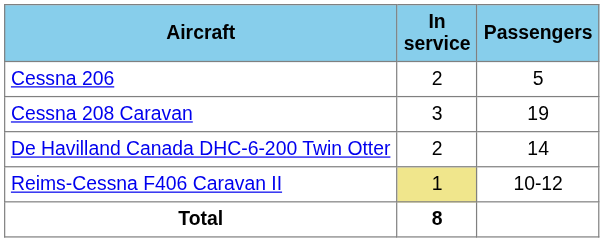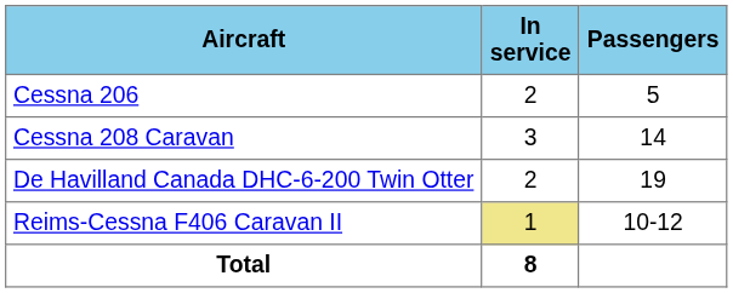Cessna 208 Caravan | Passengers: 19 -> 14
De Havilland Canada DHC-6-200 Twin Otter | Passengers: 14 -> 19
